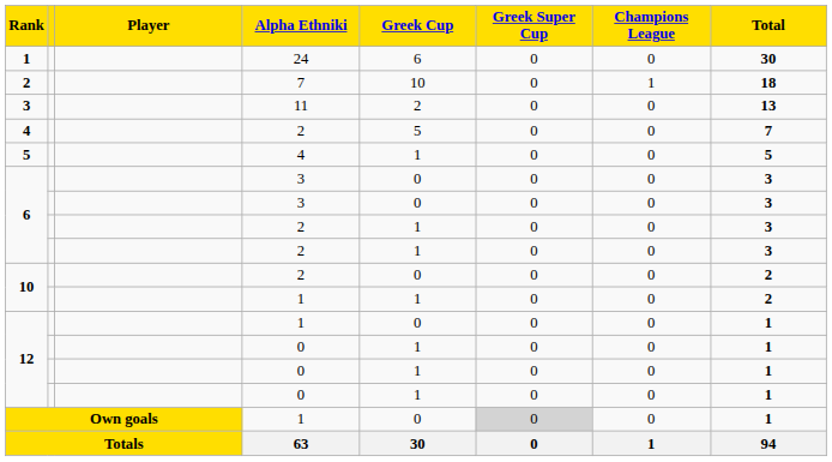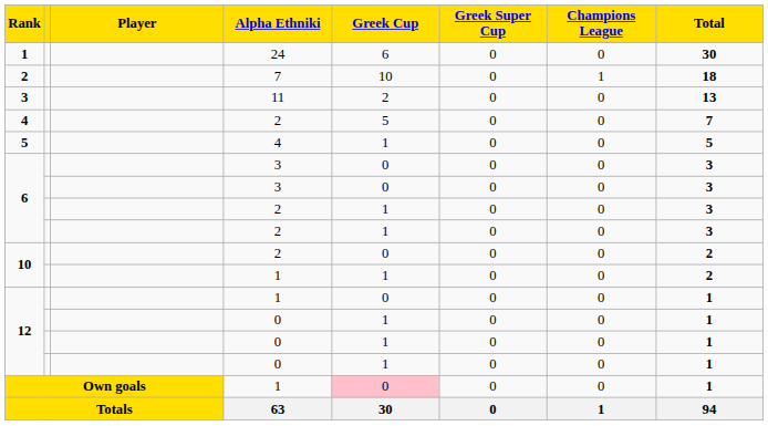Own goals | Greek Cup: no background -> pink background
Own goals | Greek Super Cup: lightgrey background -> no background
